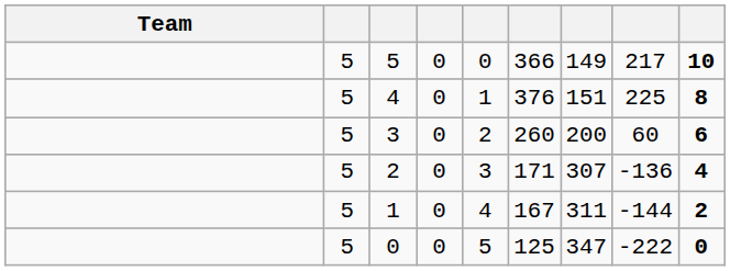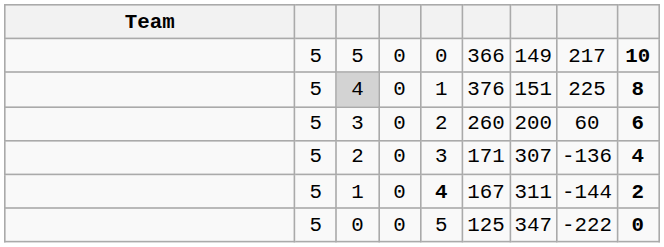row 3 | column 3: no background -> lightgrey background
row 6 | column 5: normal -> bold
